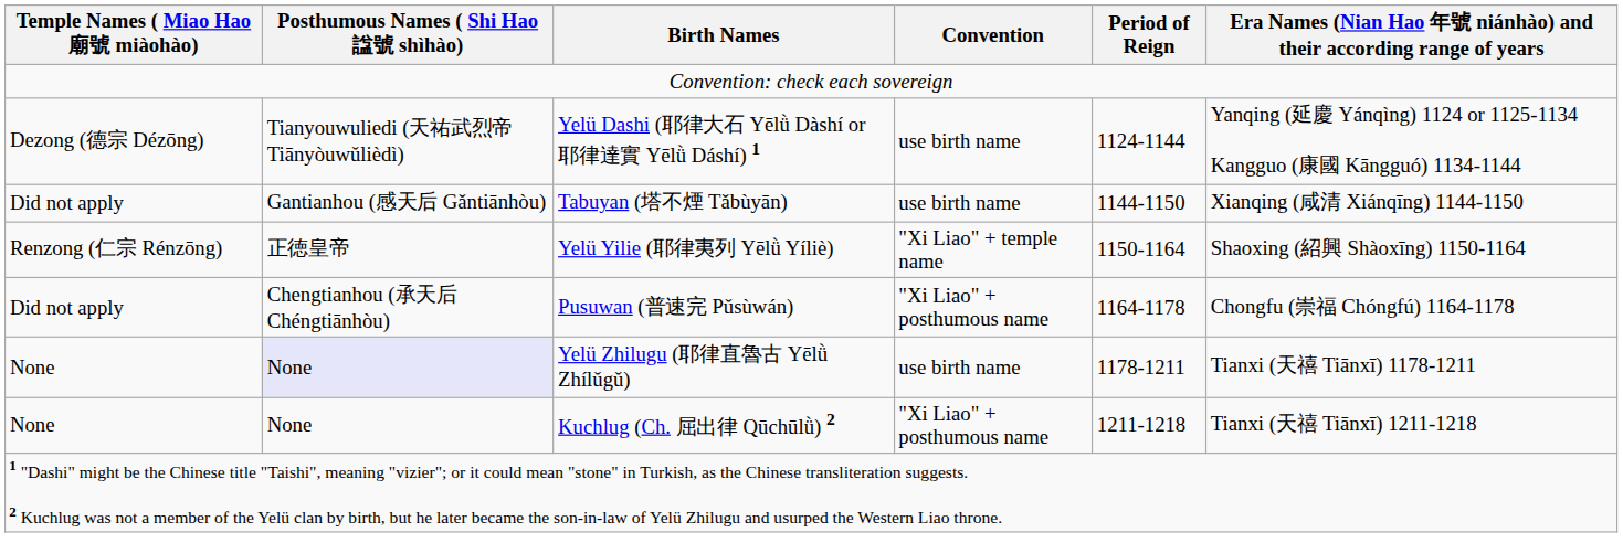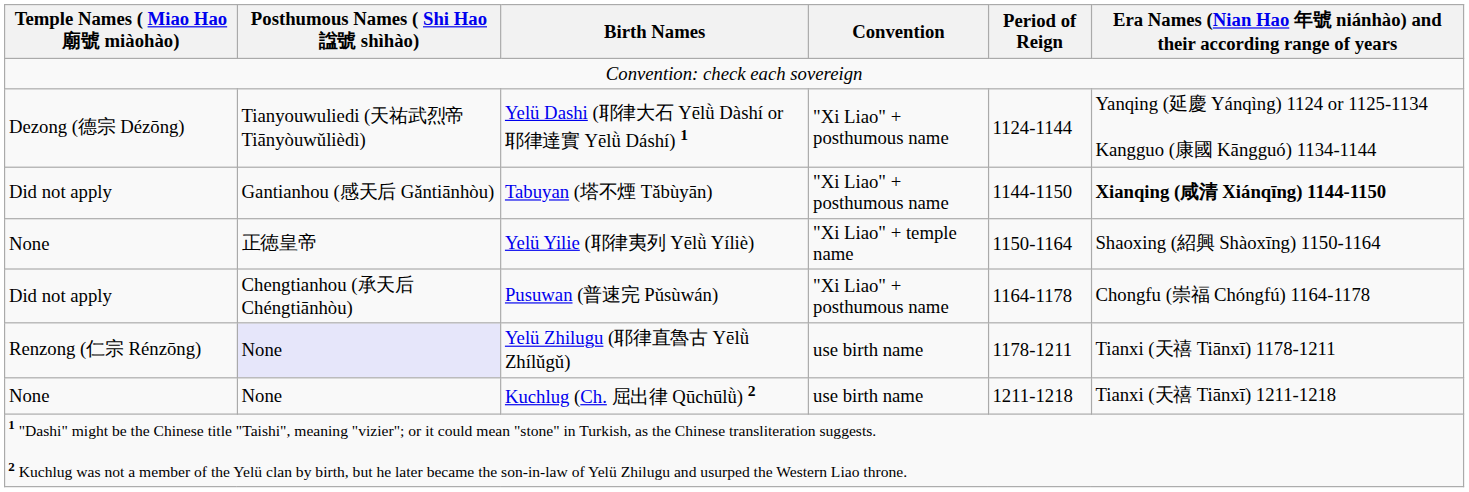Yelü Dashi (耶律大石 Yēlǜ Dàshí or 耶律達實 Yēlǜ Dáshí) 1 | Convention: use birth name -> "Xi Liao" + posthumous name
Tabuyan (塔不煙 Tǎbùyān) | Convention: use birth name -> "Xi Liao" + posthumous name
Tabuyan (塔不煙 Tǎbùyān) | column 6: normal -> bold
Yelü Yilie (耶律夷列 Yēlǜ Yíliè) | Temple Names ( Miao Hao 廟號 miàohào): Renzong (仁宗 Rénzōng) -> None
Yelü Zhilugu (耶律直魯古 Yēlǜ Zhílǔgǔ) | Temple Names ( Miao Hao 廟號 miàohào): None -> Renzong (仁宗 Rénzōng)
Kuchlug (Ch. 屈出律 Qūchūlǜ) 2 | Convention: "Xi Liao" + posthumous name -> use birth name
